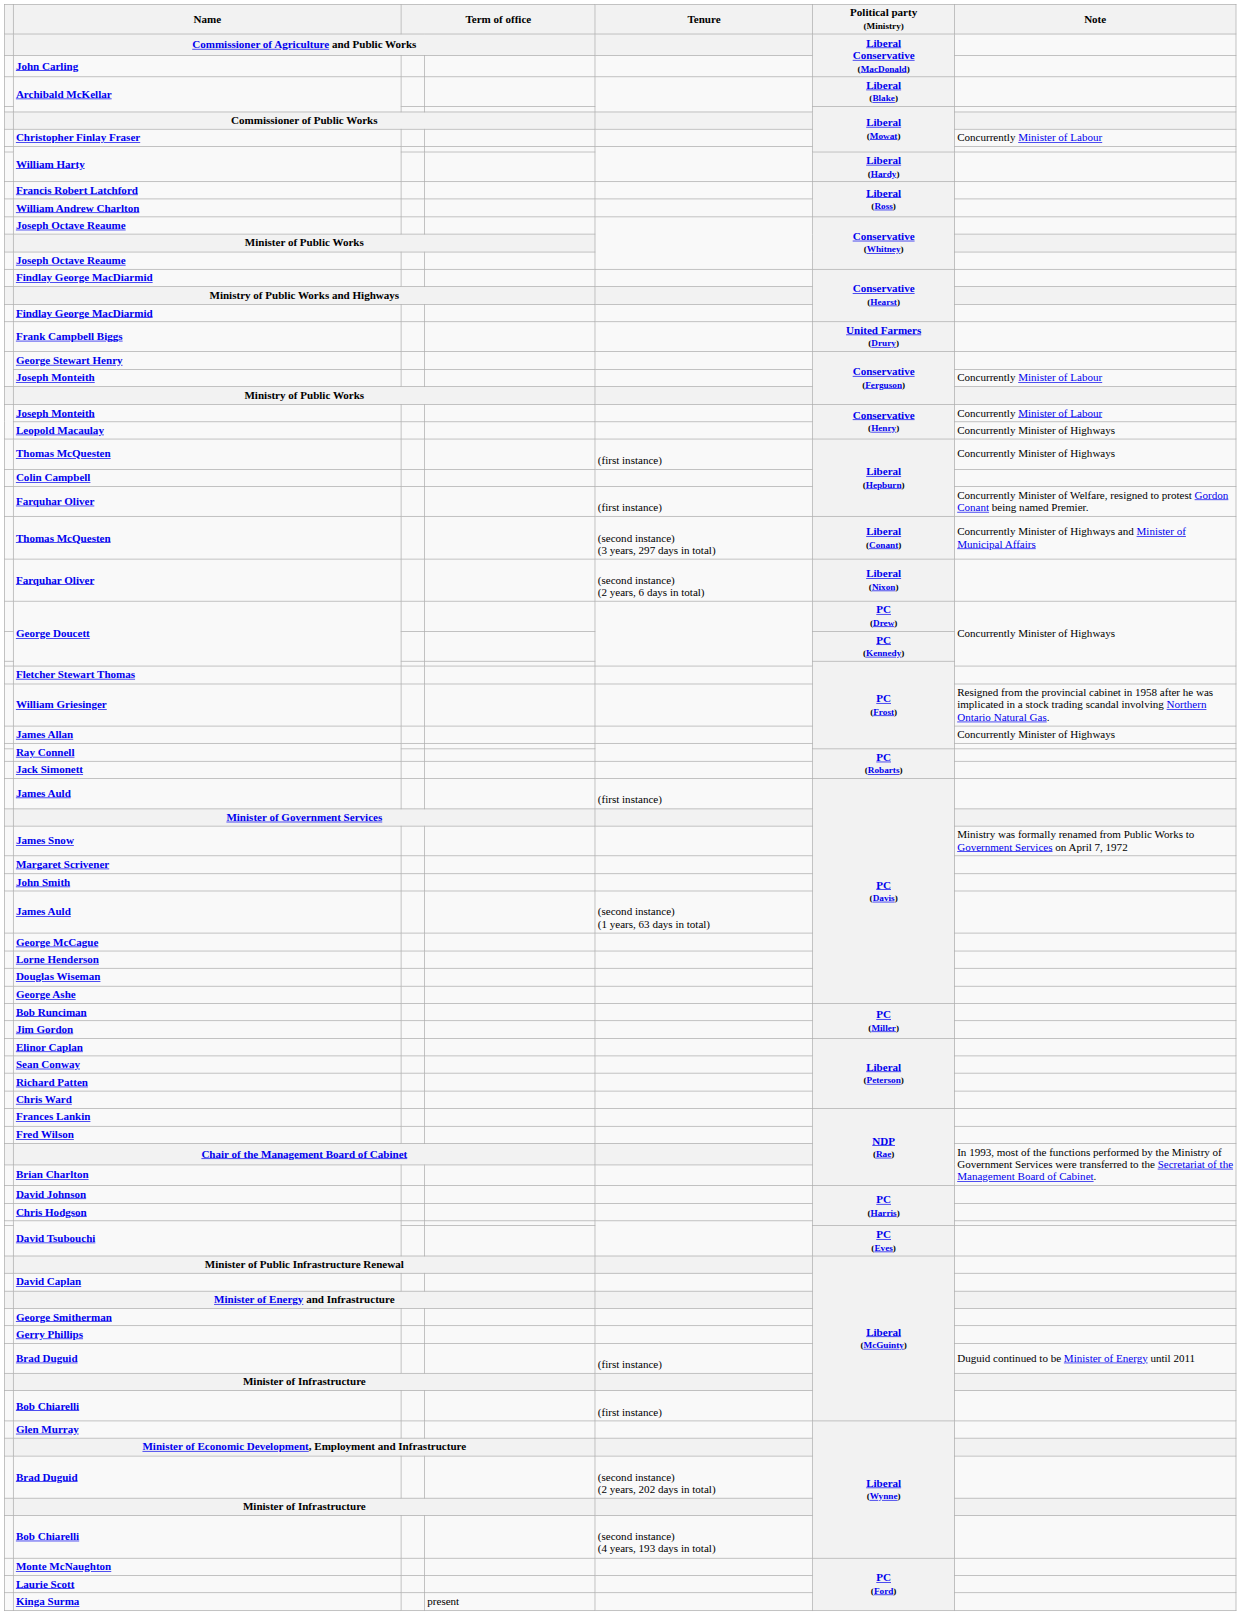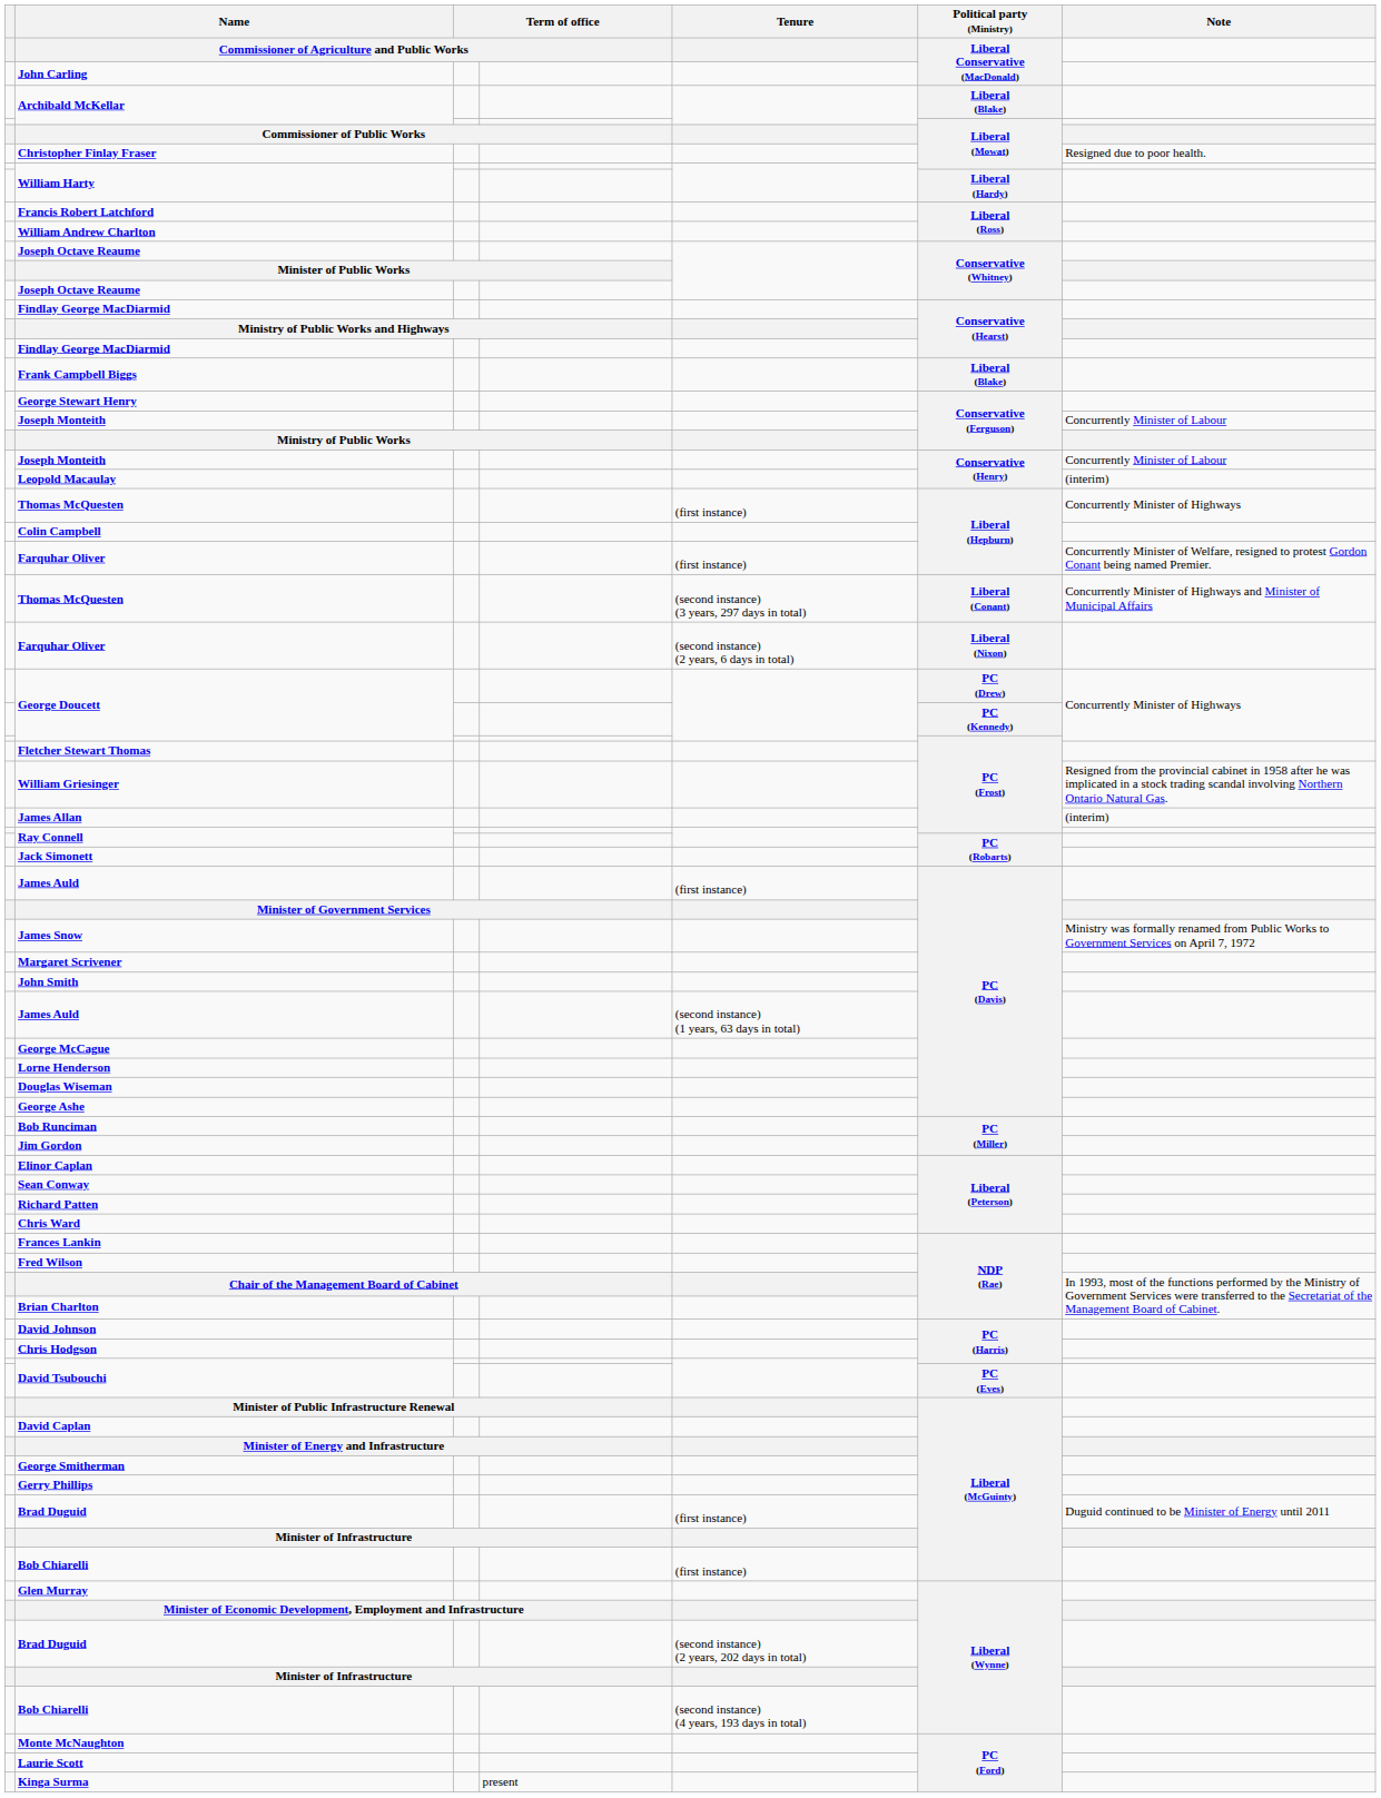Christopher Finlay Fraser | Note: Concurrently Minister of Labour -> Resigned due to poor health.
Frank Campbell Biggs | Political party (Ministry): United Farmers (Drury) -> Liberal (Blake)
Leopold Macaulay | Note: Concurrently Minister of Highways -> (interim)
James Allan | Note: Concurrently Minister of Highways -> (interim)
